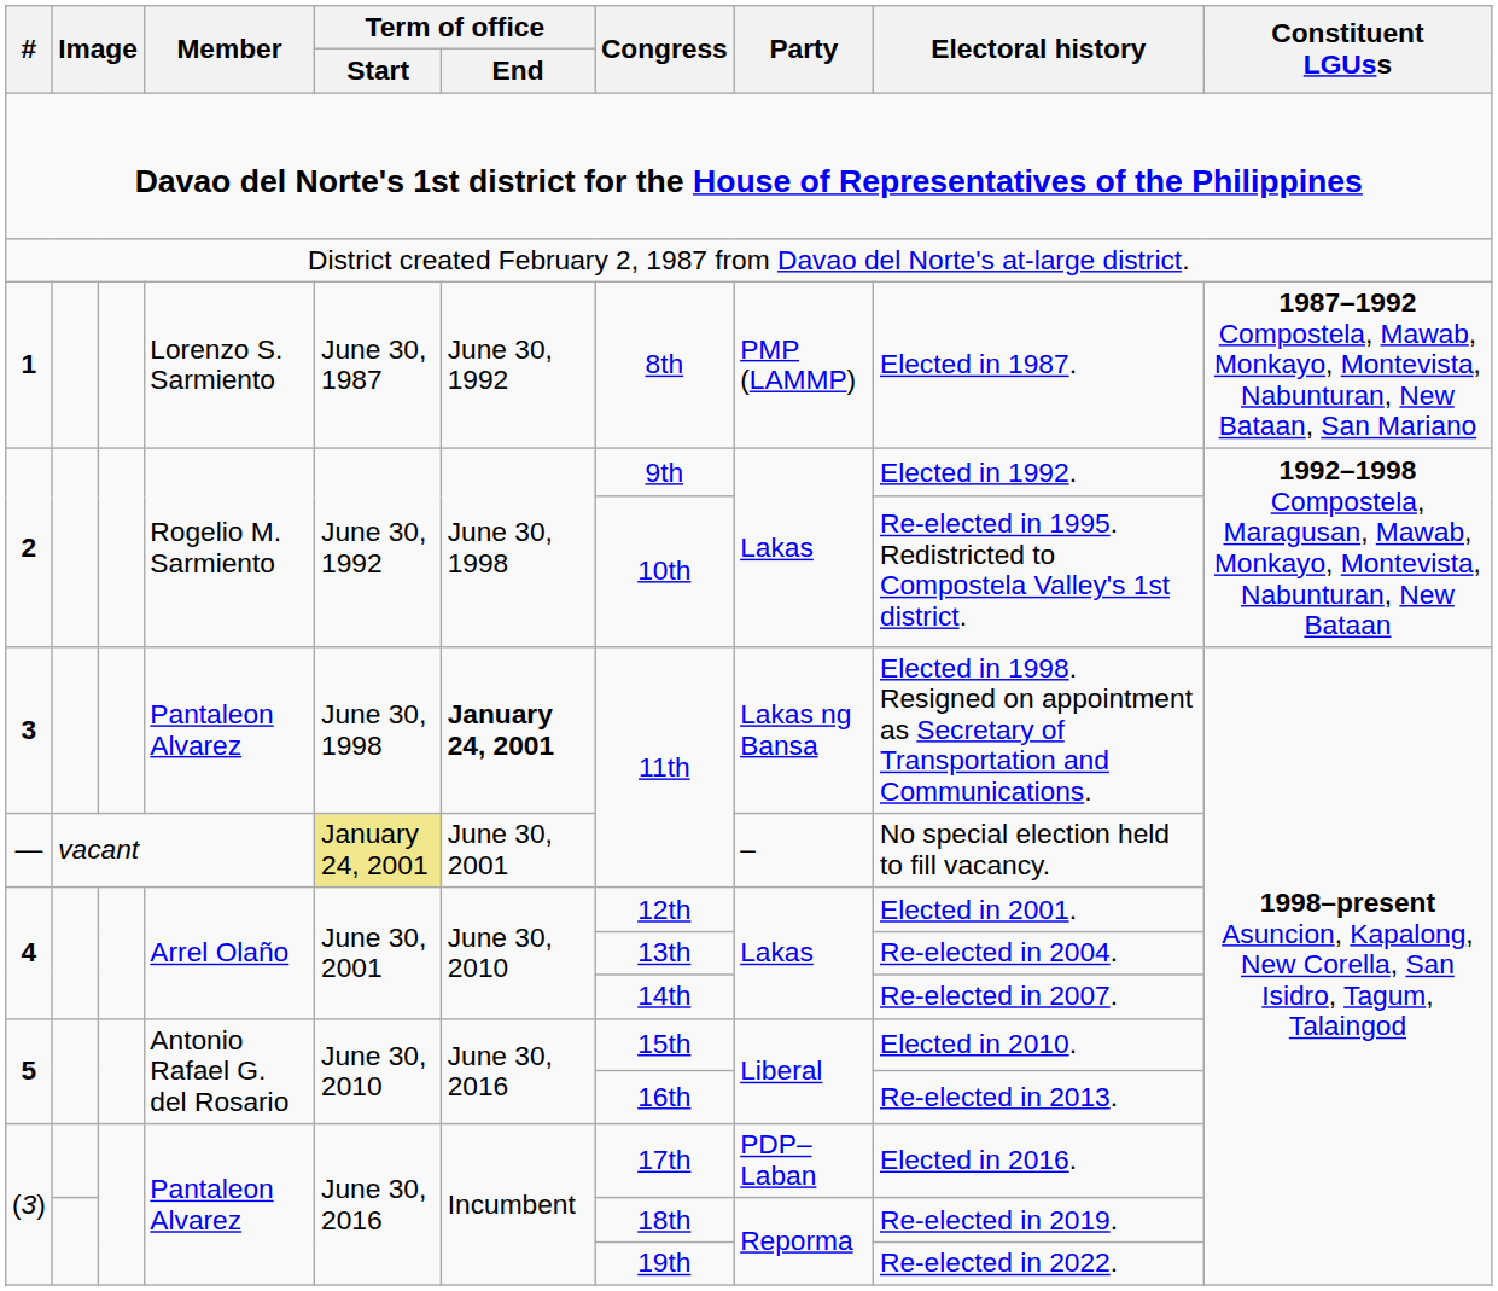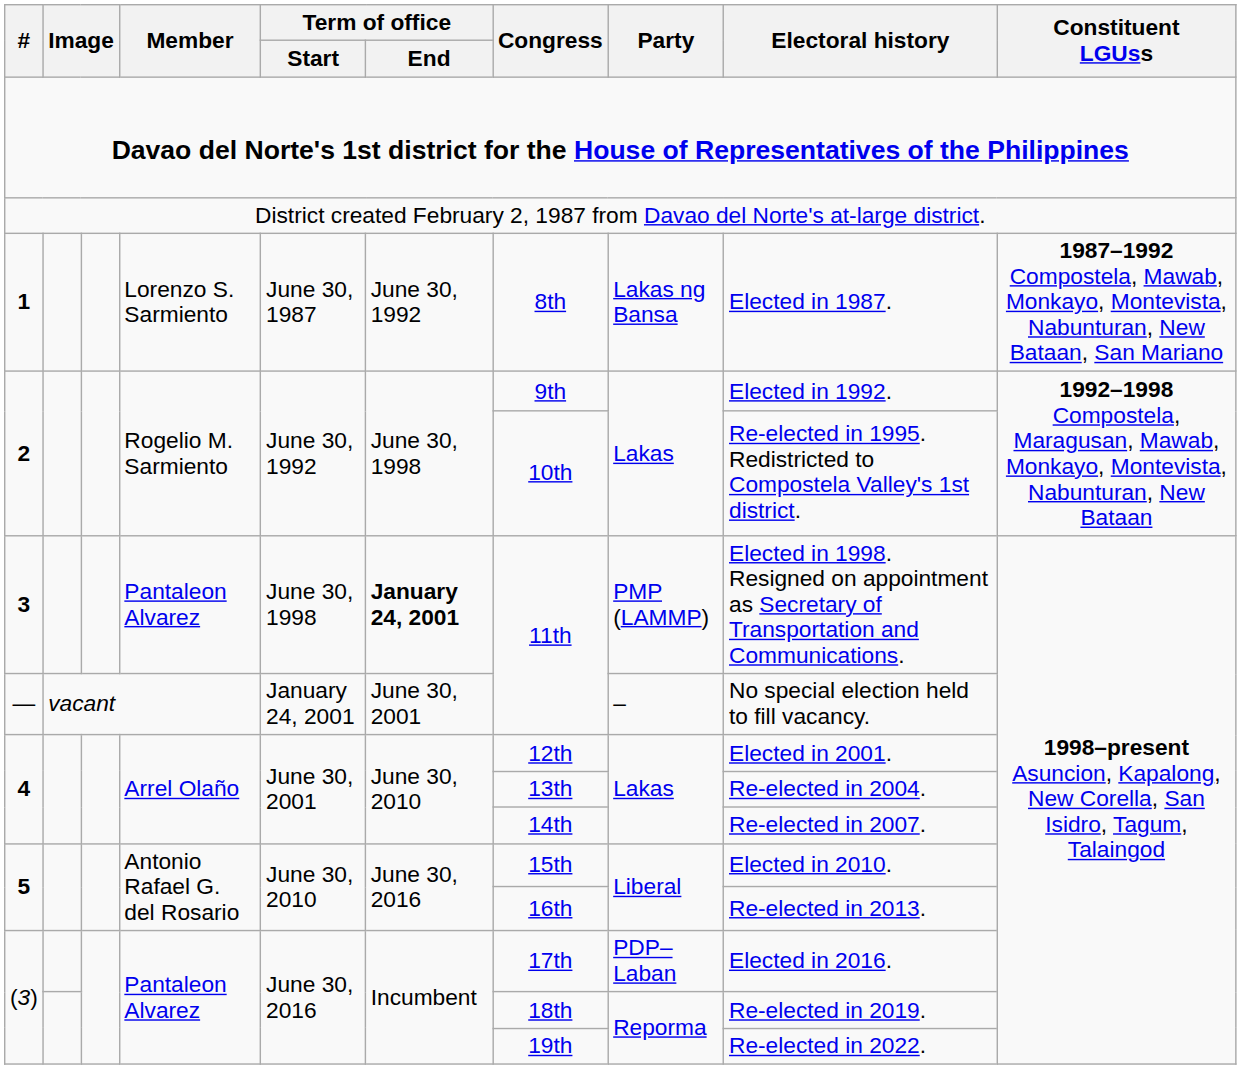1 | Party: PMP (LAMMP) -> Lakas ng Bansa
3 | Party: Lakas ng Bansa -> PMP (LAMMP)
— | Term of office / Start: khaki background -> no background
